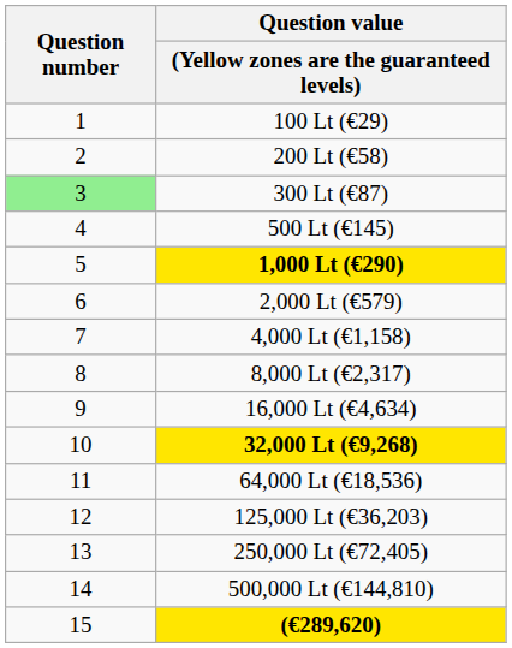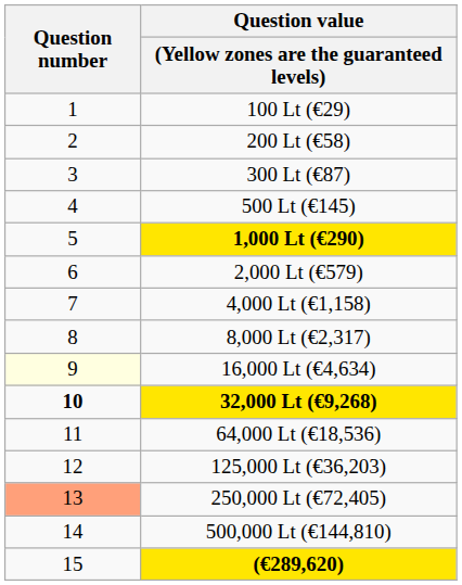300 Lt (€87) | Question number: lightgreen background -> no background
16,000 Lt (€4,634) | Question number: no background -> lightyellow background
32,000 Lt (€9,268) | Question number: normal -> bold
250,000 Lt (€72,405) | Question number: no background -> lightsalmon background
